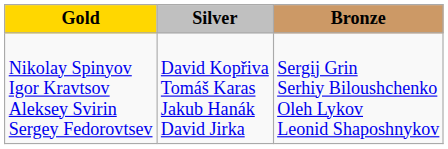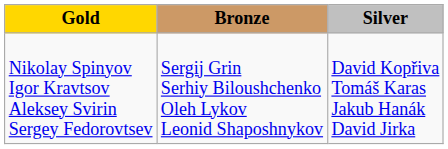columns swapped: Silver <-> Bronze
